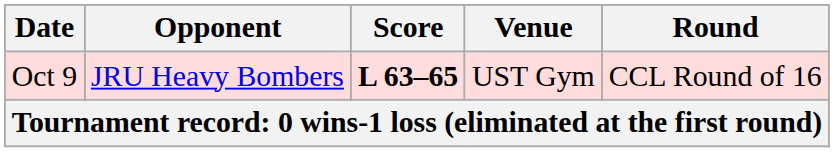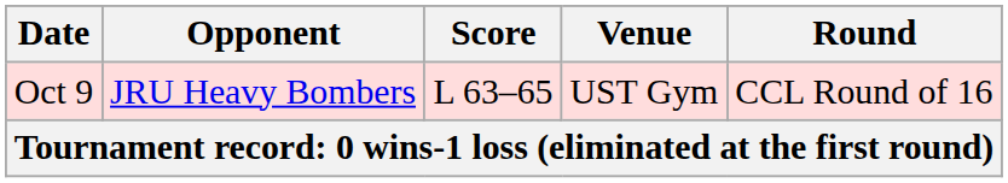Oct 9 | Score: bold -> normal
